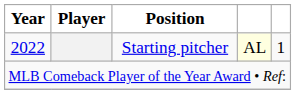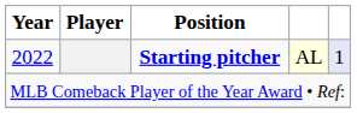2022 | Position: normal -> bold
2022 | column 5: no background -> lavender background
